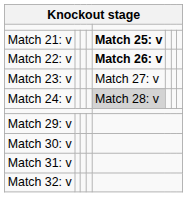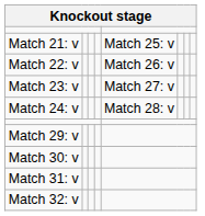Match 21: v | column 5: bold -> normal
Match 22: v | column 5: bold -> normal
Match 24: v | column 5: lightgrey background -> no background
